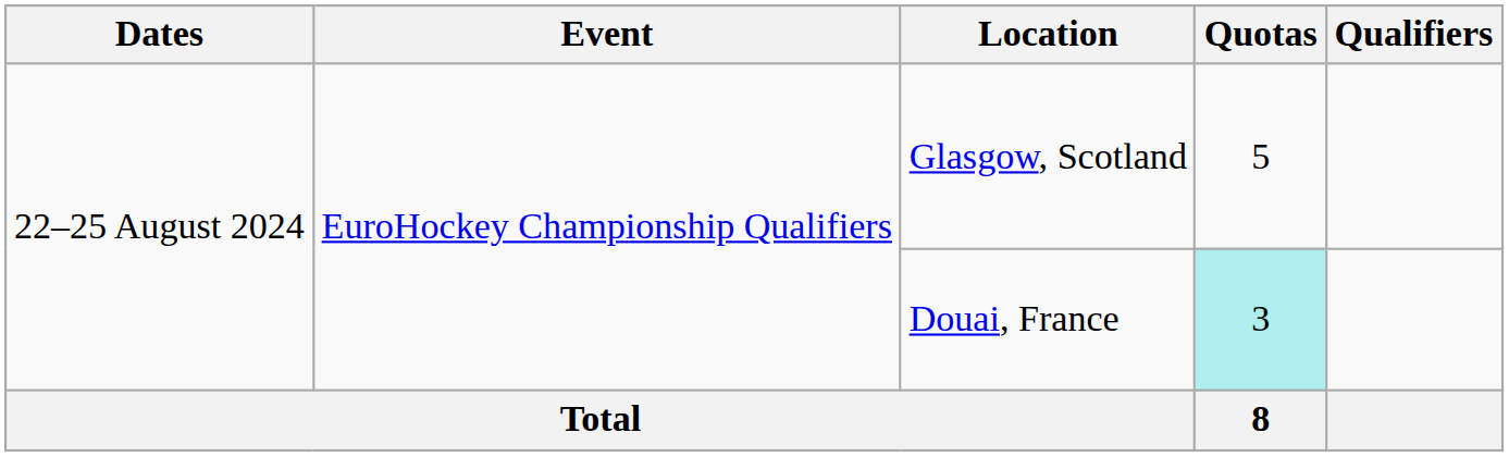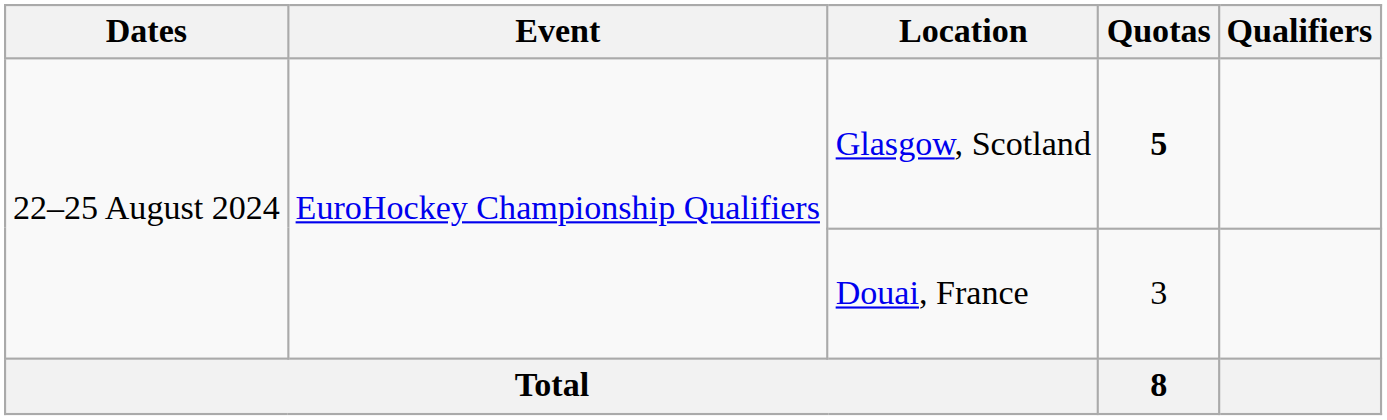Glasgow, Scotland | Quotas: normal -> bold
Douai, France | Quotas: paleturquoise background -> no background
